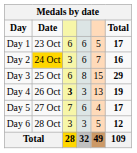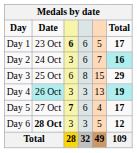Day 1 | column 3: normal -> bold
Day 2 | Date: gold background -> no background
Day 2 | Total: no background -> paleturquoise background
Day 4 | Date: no background -> paleturquoise background
Day 4 | column 3: bold -> normal
Day 4 | Total: no background -> paleturquoise background
Day 5 | column 3: normal -> bold
Day 6 | Date: normal -> bold
